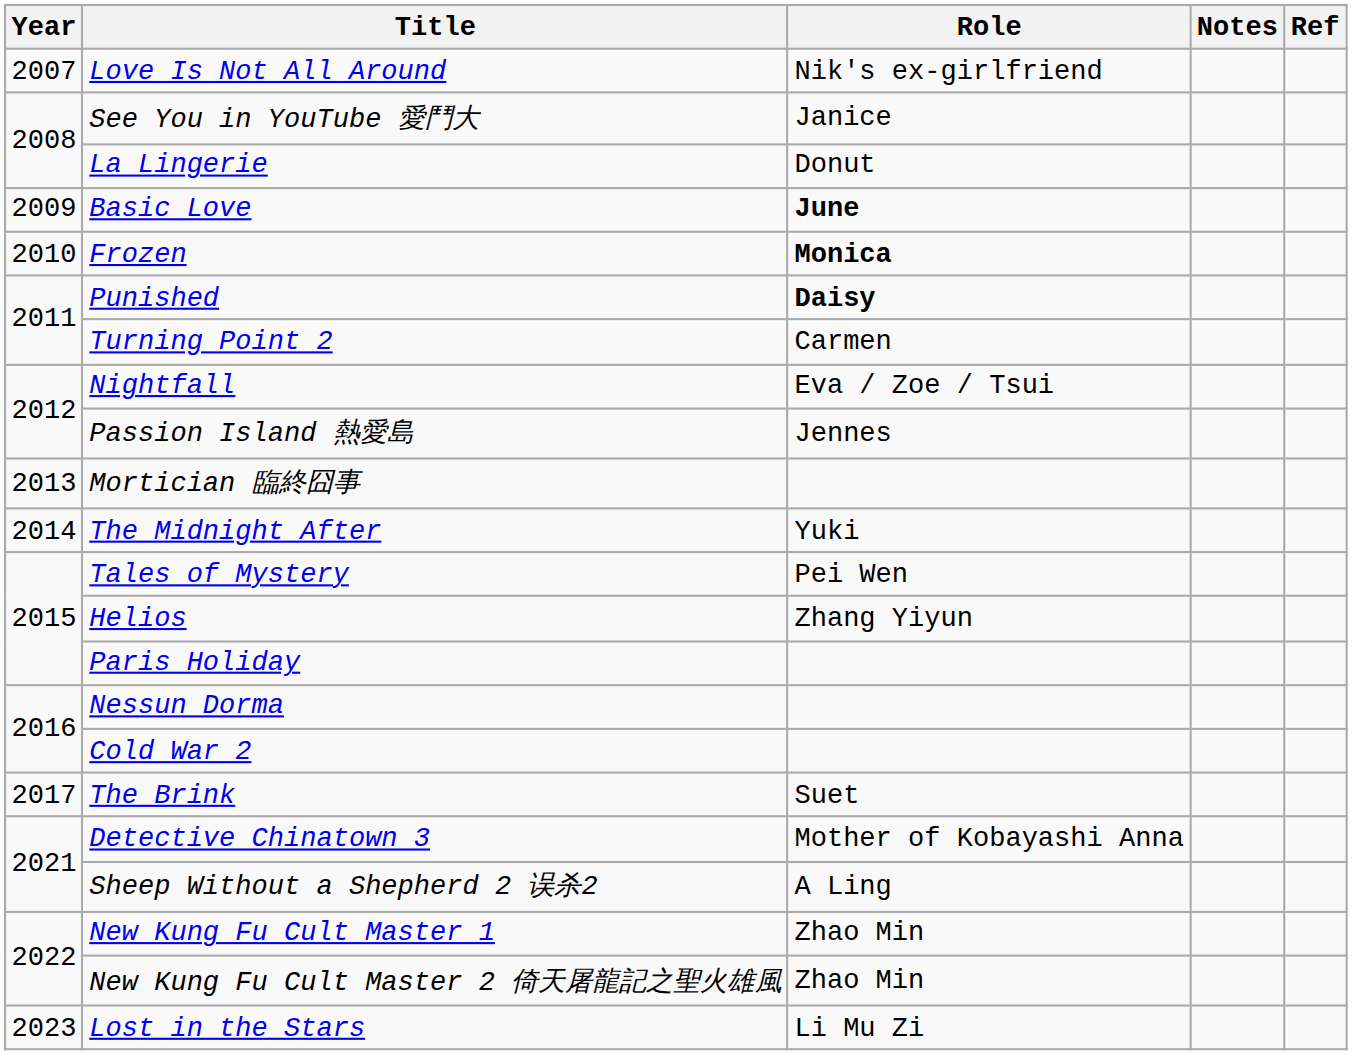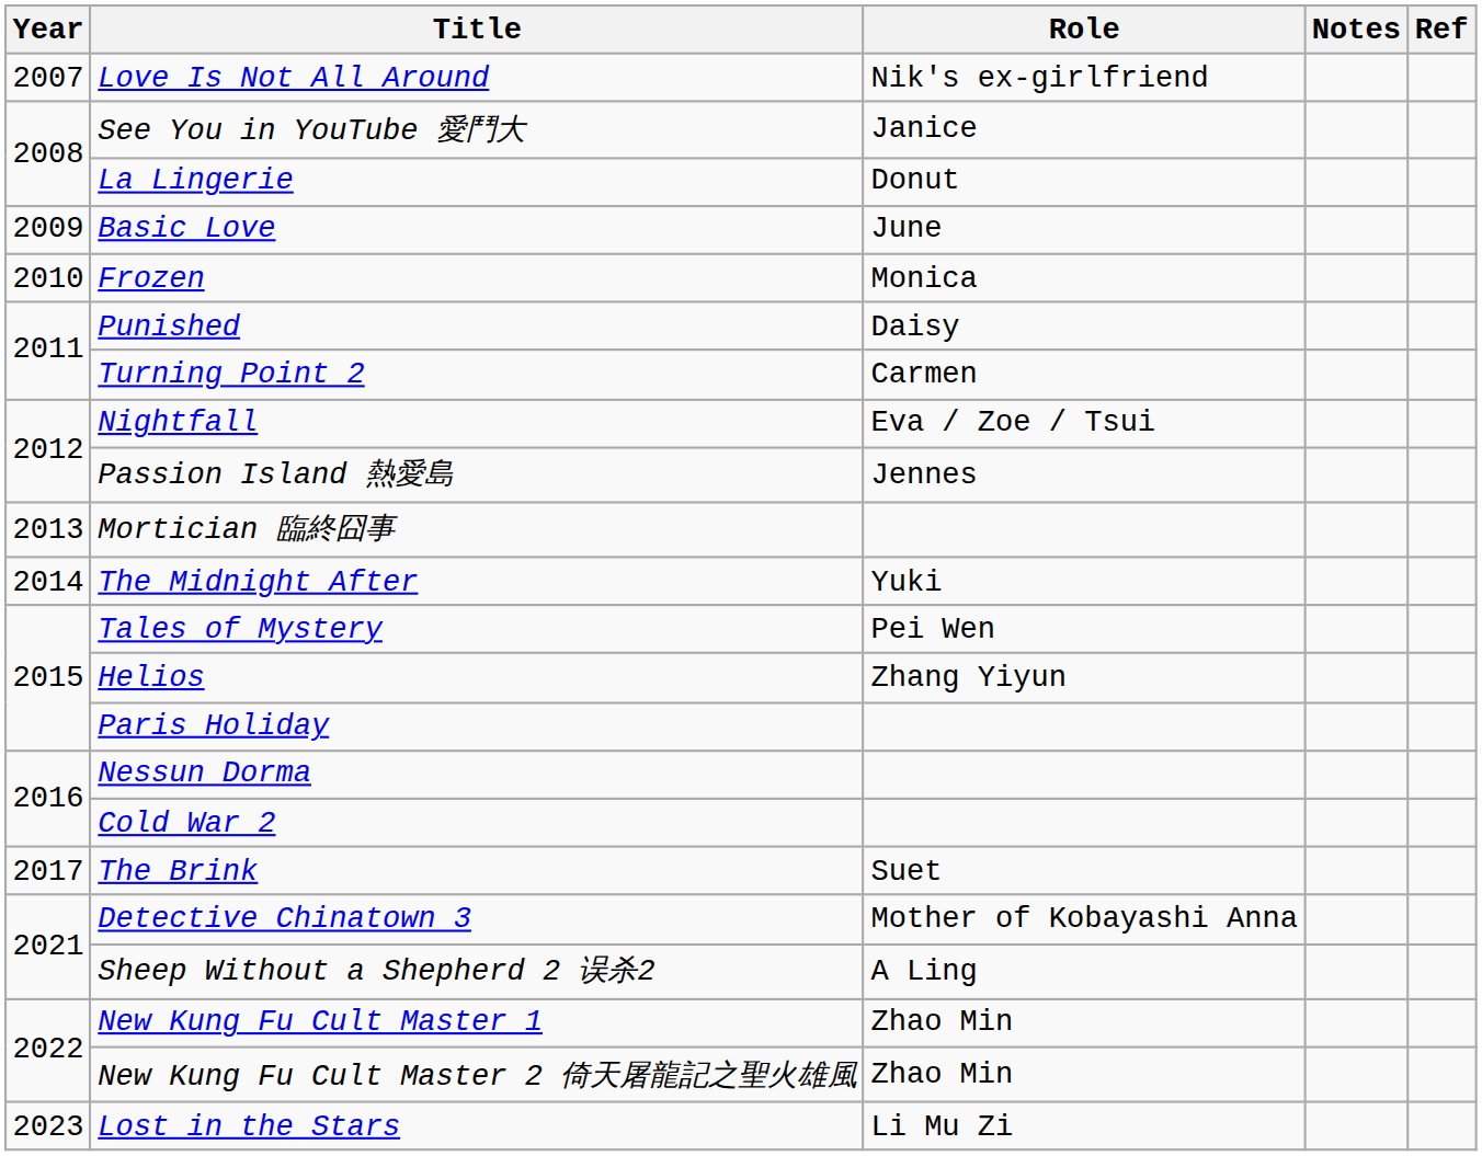Basic Love | Role: bold -> normal
Frozen | Role: bold -> normal
Punished | Role: bold -> normal
